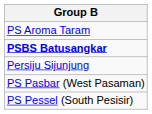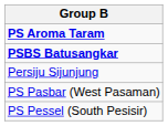row 2 | column 1: normal -> bold
